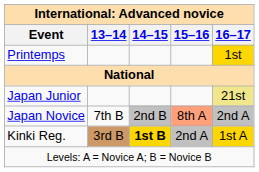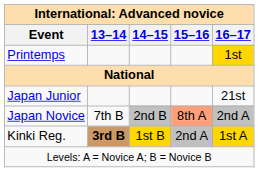Japan Junior | column 5: khaki background -> no background
Kinki Reg. | column 2: normal -> bold
Kinki Reg. | column 3: bold -> normal
